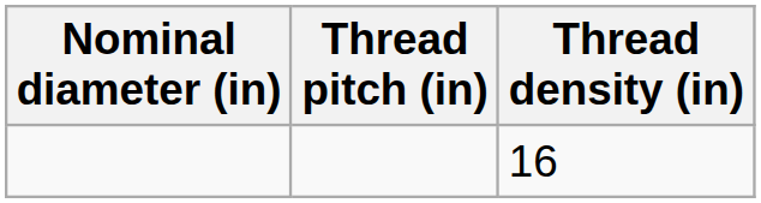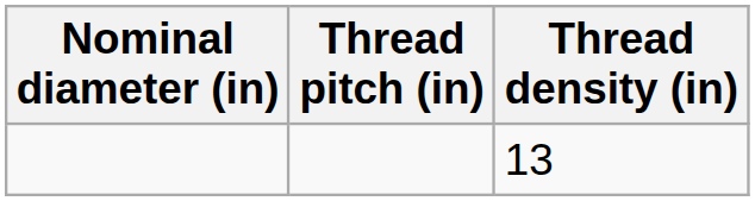row 2 | Thread density (in): 16 -> 13
